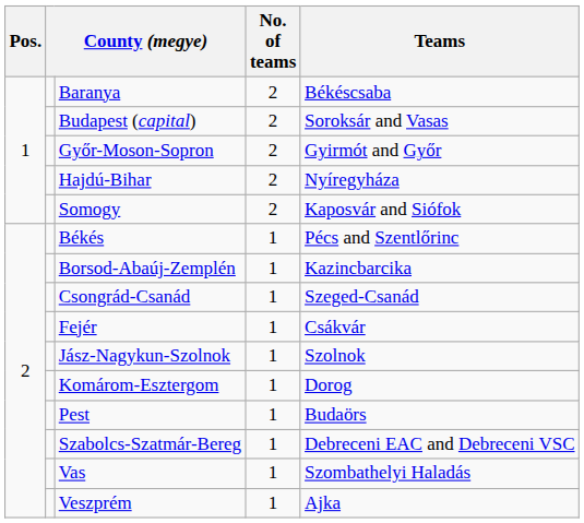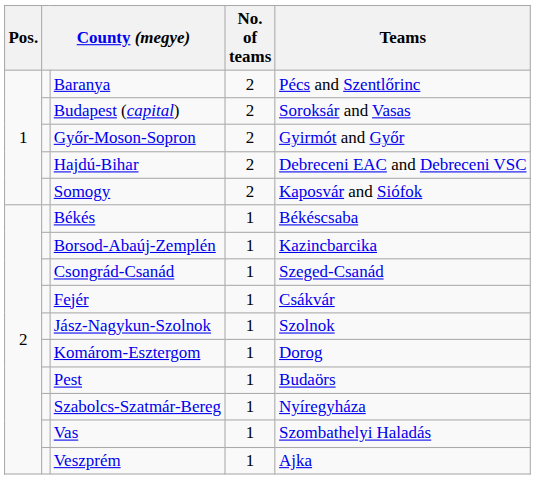Baranya | Teams: Békéscsaba -> Pécs and Szentlőrinc
Hajdú-Bihar | Teams: Nyíregyháza -> Debreceni EAC and Debreceni VSC
Békés | Teams: Pécs and Szentlőrinc -> Békéscsaba
Szabolcs-Szatmár-Bereg | Teams: Debreceni EAC and Debreceni VSC -> Nyíregyháza
